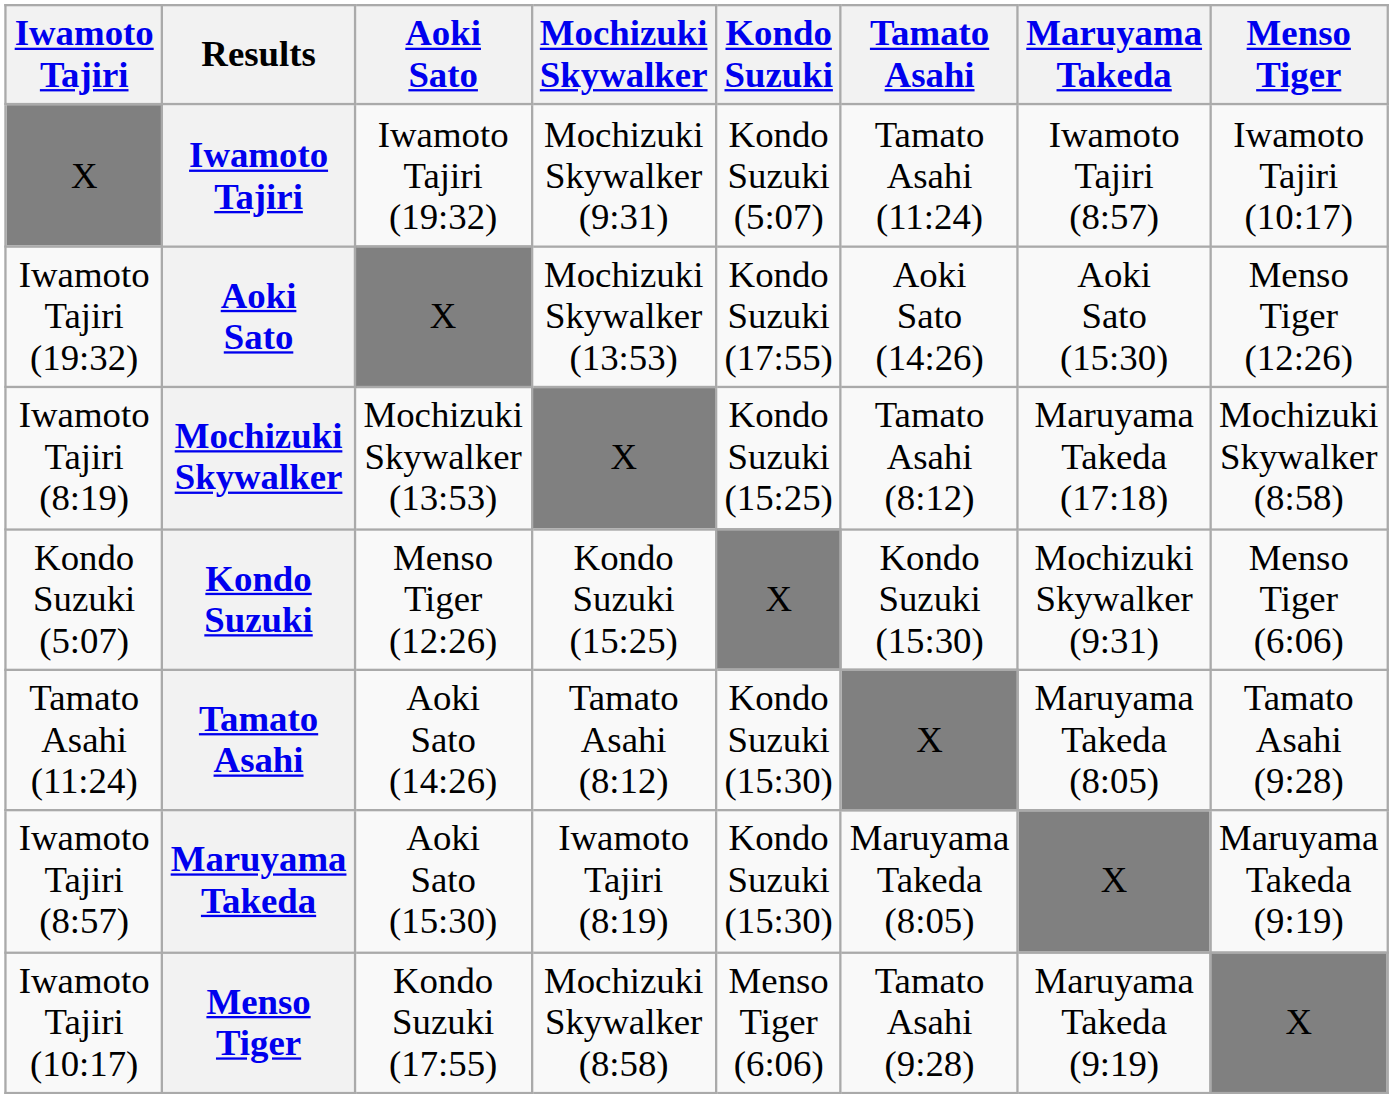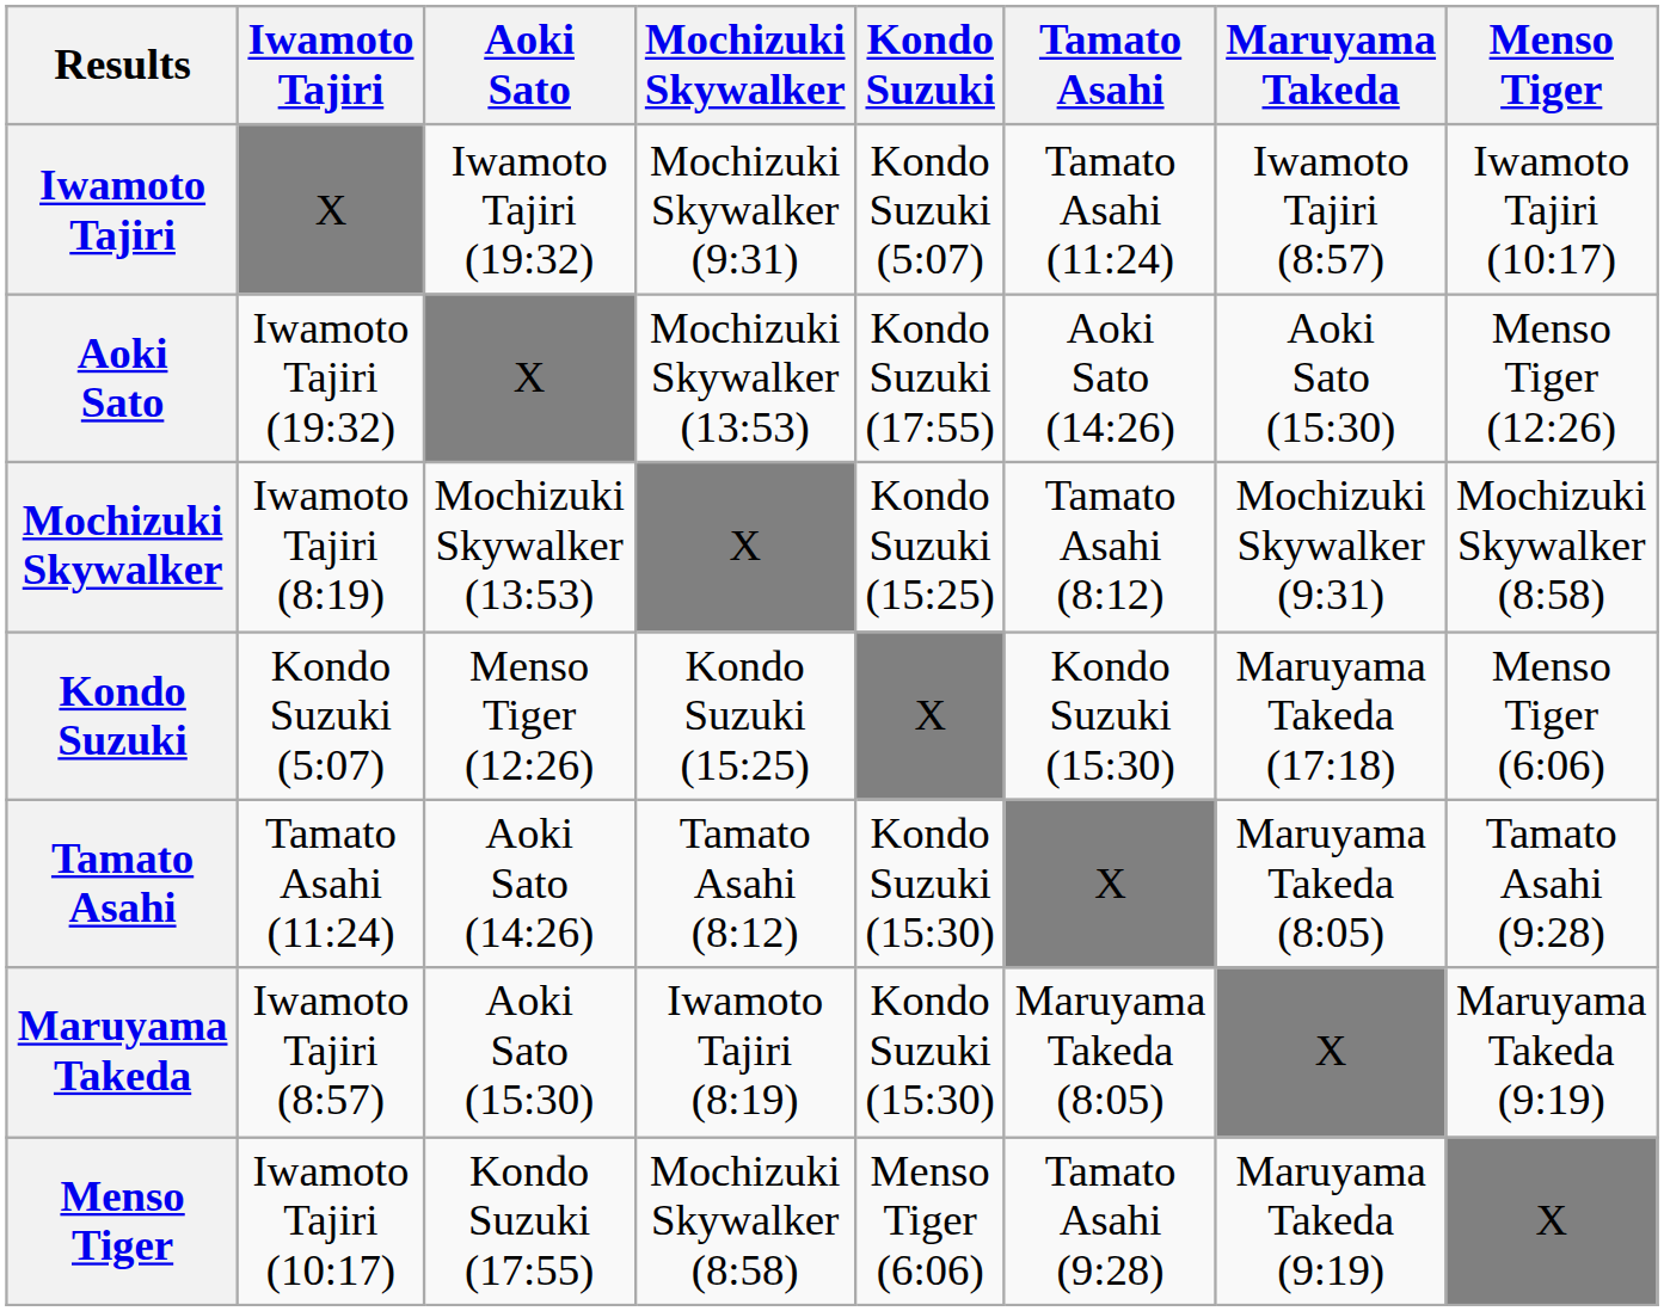columns swapped: Results <-> Iwamoto Tajiri
row 4 | Maruyama Takeda: Maruyama Takeda (17:18) -> Mochizuki Skywalker (9:31)
row 5 | Maruyama Takeda: Mochizuki Skywalker (9:31) -> Maruyama Takeda (17:18)
